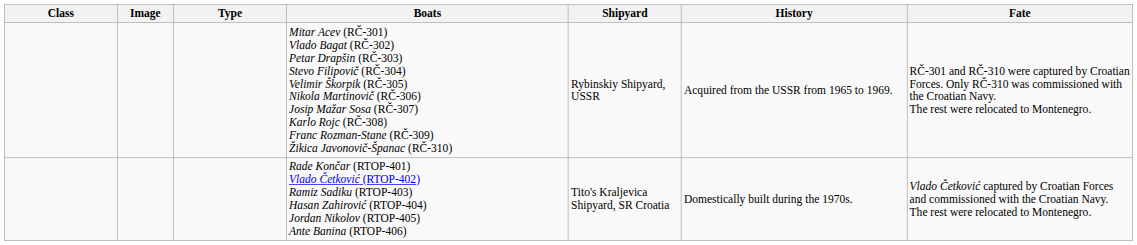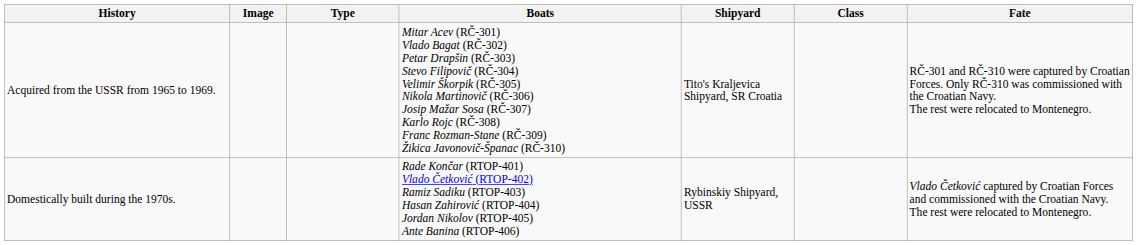columns swapped: Class <-> History
row 2 | Shipyard: Rybinskiy Shipyard, USSR -> Tito's Kraljevica Shipyard, SR Croatia
row 3 | Shipyard: Tito's Kraljevica Shipyard, SR Croatia -> Rybinskiy Shipyard, USSR
